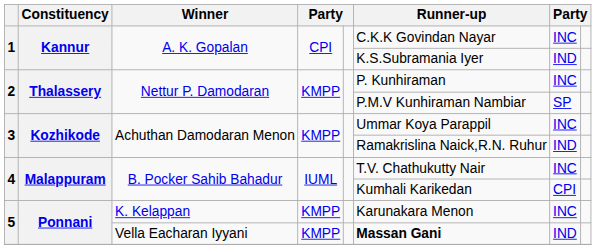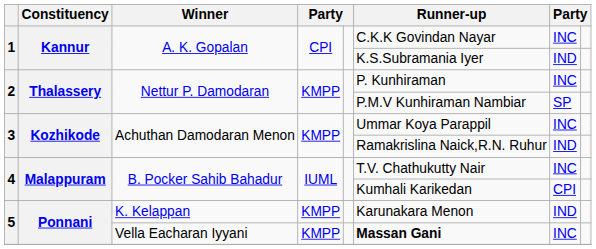K. Kelappan | column 7: INC -> IND
Vella Eacharan Iyyani | column 7: IND -> INC
